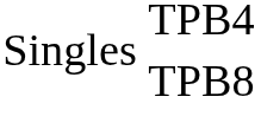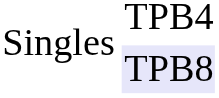Singles / TPB8 | column 2: no background -> lavender background
